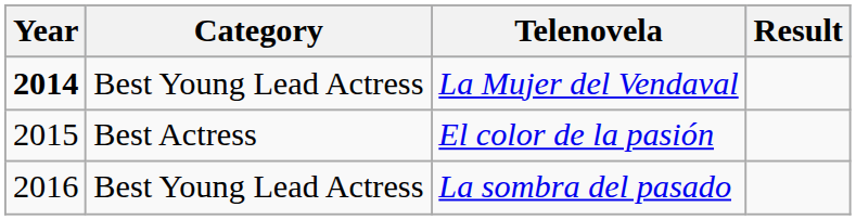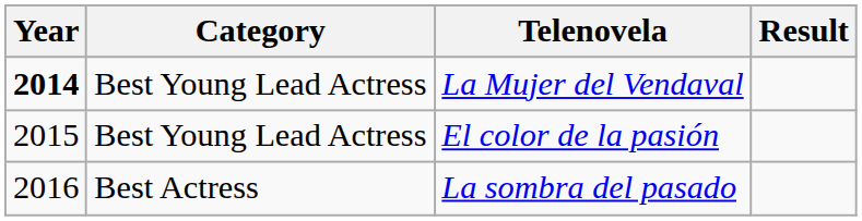El color de la pasión | Category: Best Actress -> Best Young Lead Actress
La sombra del pasado | Category: Best Young Lead Actress -> Best Actress
